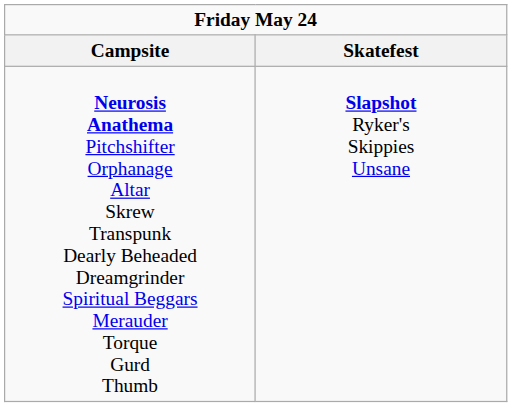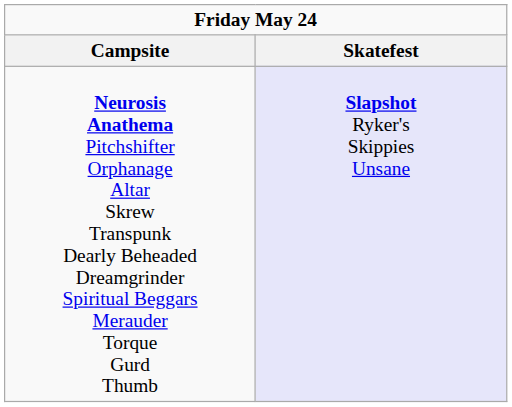row 3 | Skatefest: no background -> lavender background
